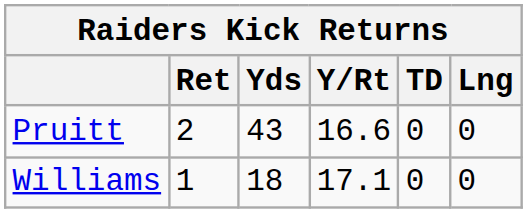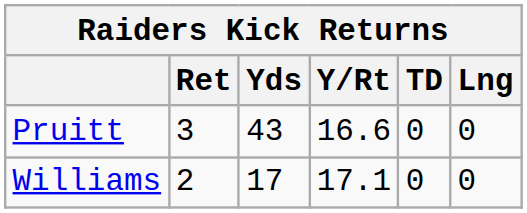Pruitt | Ret: 2 -> 3
Williams | Ret: 1 -> 2
Williams | Yds: 18 -> 17
